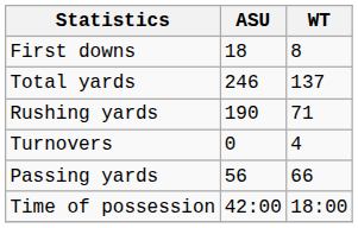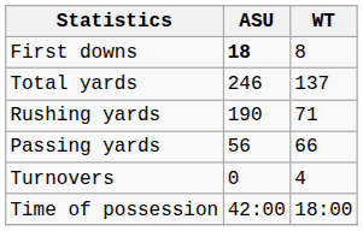First downs | ASU: normal -> bold
rows swapped: Passing yards <-> Turnovers
